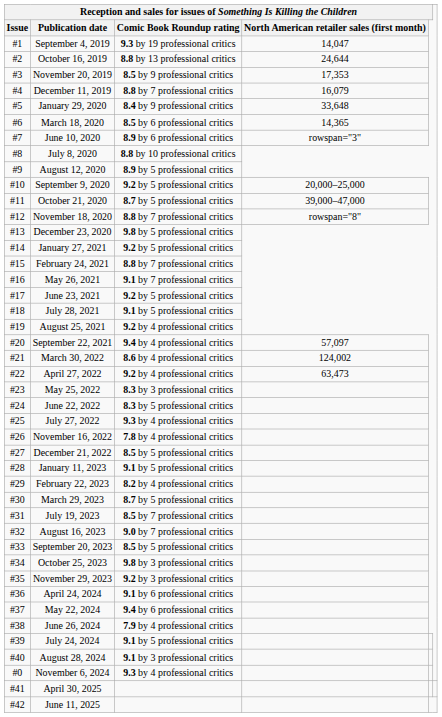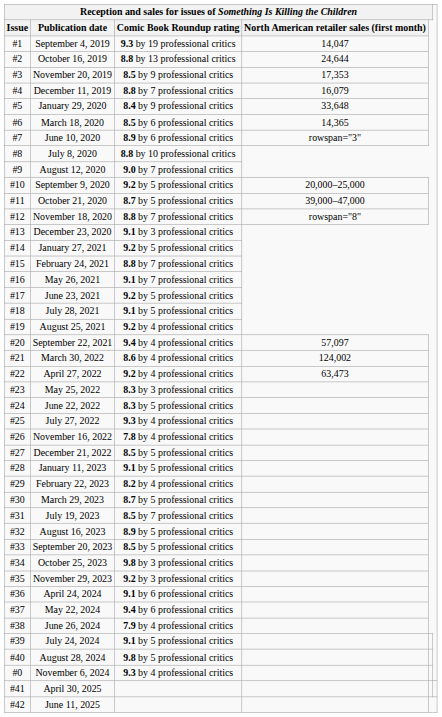August 12, 2020 | column 3: 8.9 by 5 professional critics -> 9.0 by 7 professional critics
December 23, 2020 | column 3: 9.8 by 5 professional critics -> 9.1 by 3 professional critics
August 16, 2023 | column 3: 9.0 by 7 professional critics -> 8.9 by 5 professional critics
August 28, 2024 | column 3: 9.1 by 3 professional critics -> 9.8 by 5 professional critics
